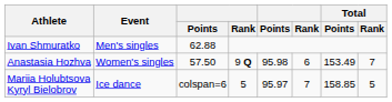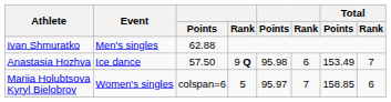Anastasia Hozhva | Event: Women's singles -> Ice dance
Mariia Holubtsova Kyryl Bielobrov | Event: Ice dance -> Women's singles
Mariia Holubtsova Kyryl Bielobrov | Total / Rank: 5 -> 6
